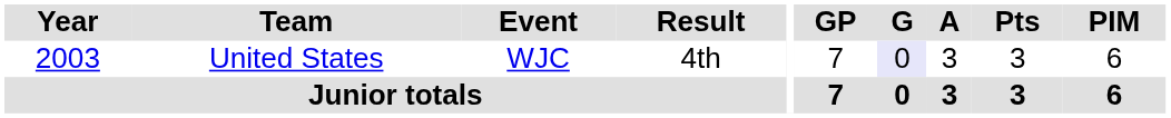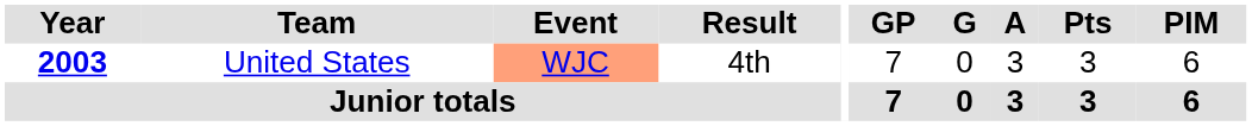United States | Year: normal -> bold
United States | Event: no background -> lightsalmon background
United States | G: lavender background -> no background
